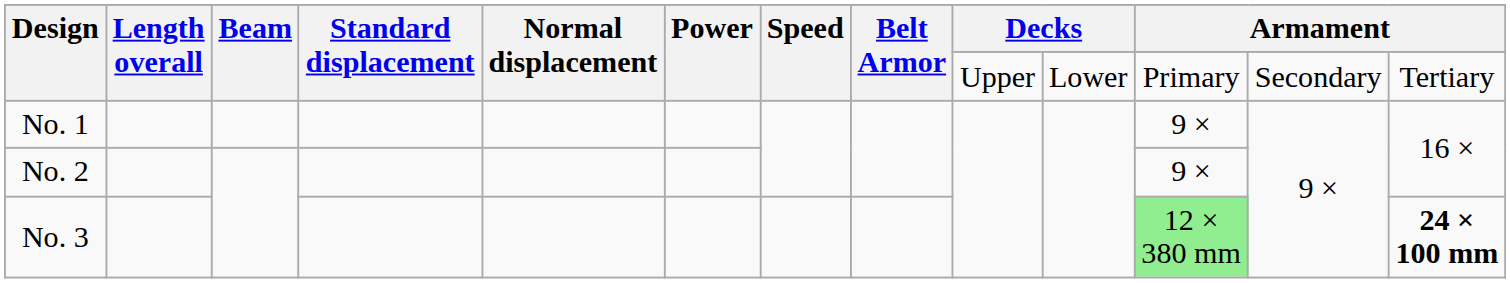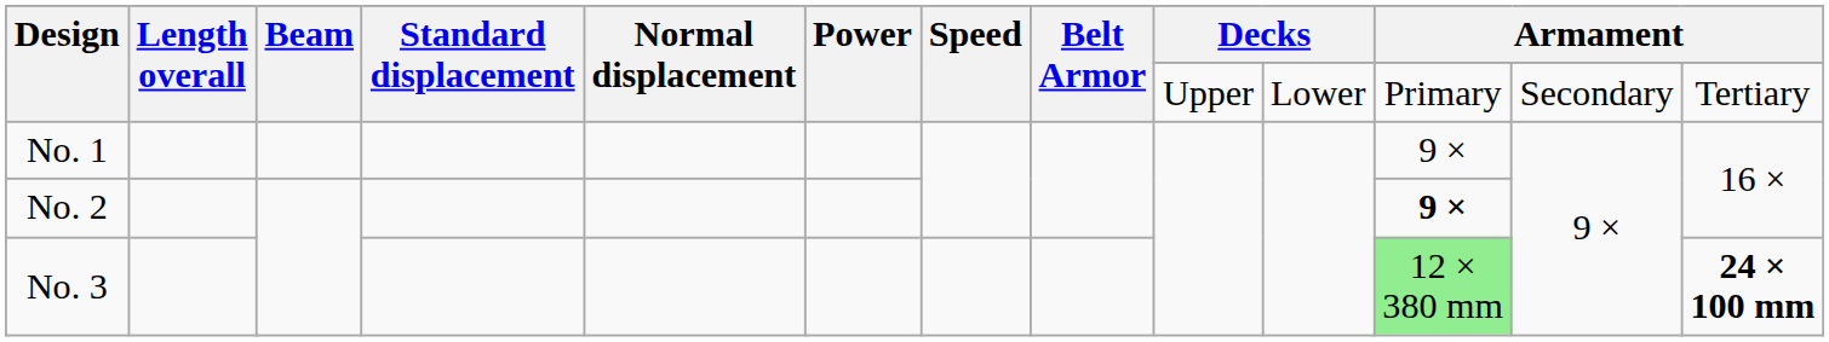No. 2 | column 11: normal -> bold
